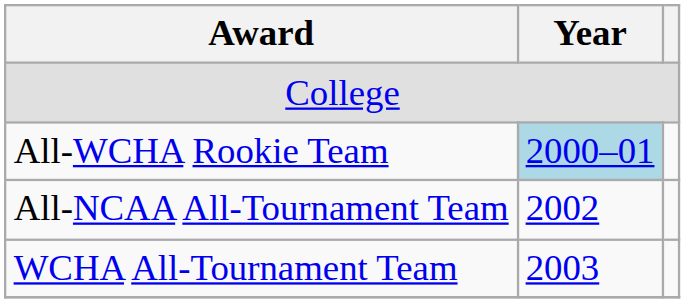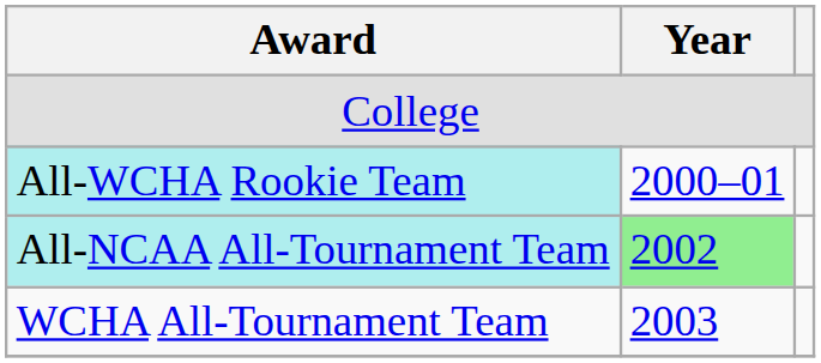All-WCHA Rookie Team | Award: no background -> paleturquoise background
All-WCHA Rookie Team | Year: lightblue background -> no background
All-NCAA All-Tournament Team | Award: no background -> paleturquoise background
All-NCAA All-Tournament Team | Year: no background -> lightgreen background
